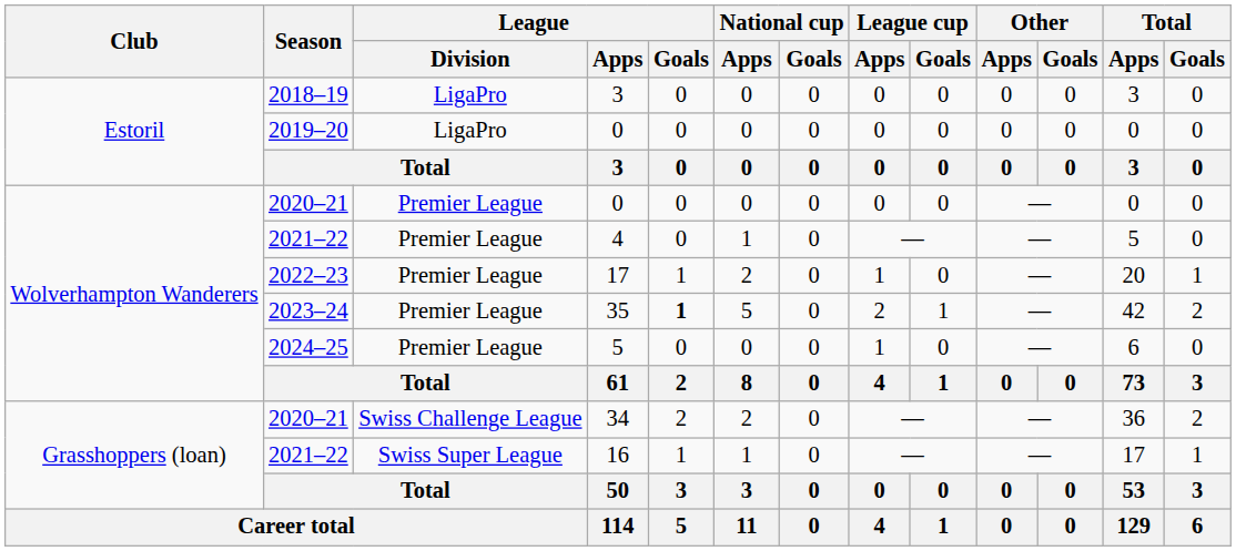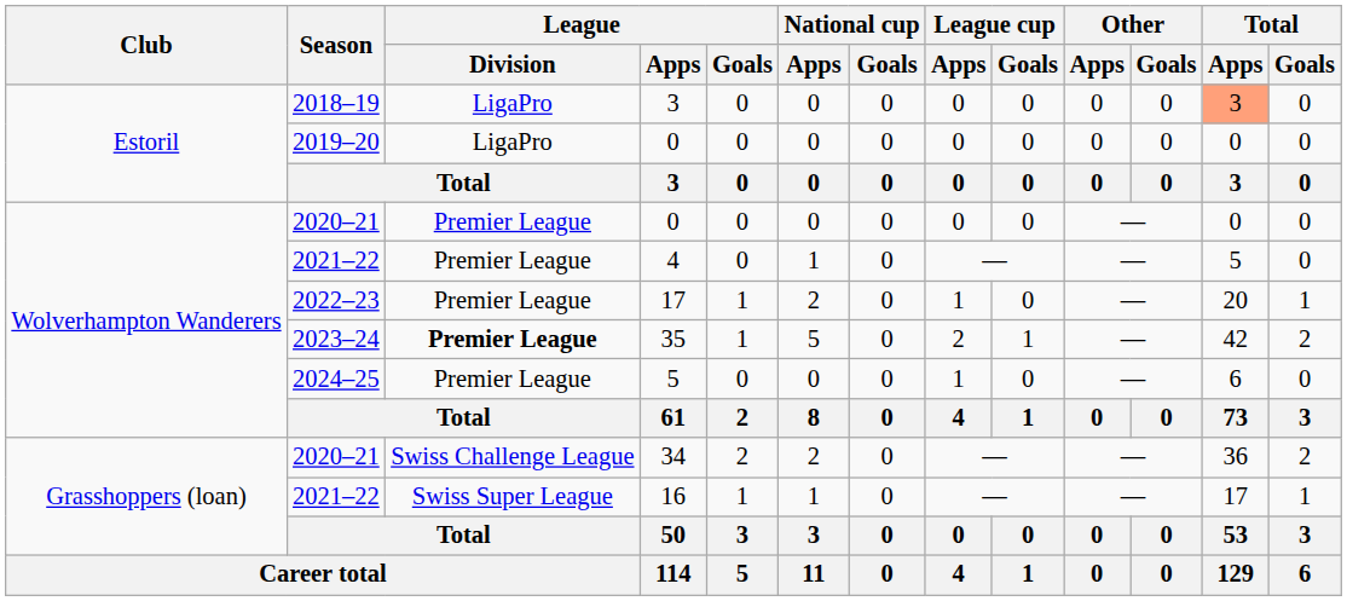2018–19 / 3 | Total / Apps: no background -> lightsalmon background
35 | League / Division: normal -> bold
35 | League / Goals: bold -> normal
